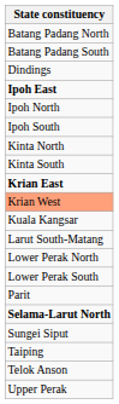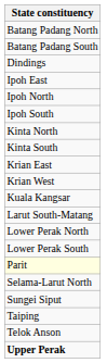row 5 | column 1: bold -> normal
row 10 | column 1: bold -> normal
row 11 | column 1: lightsalmon background -> no background
row 16 | column 1: no background -> lightyellow background
row 17 | column 1: bold -> normal
row 21 | column 1: normal -> bold
